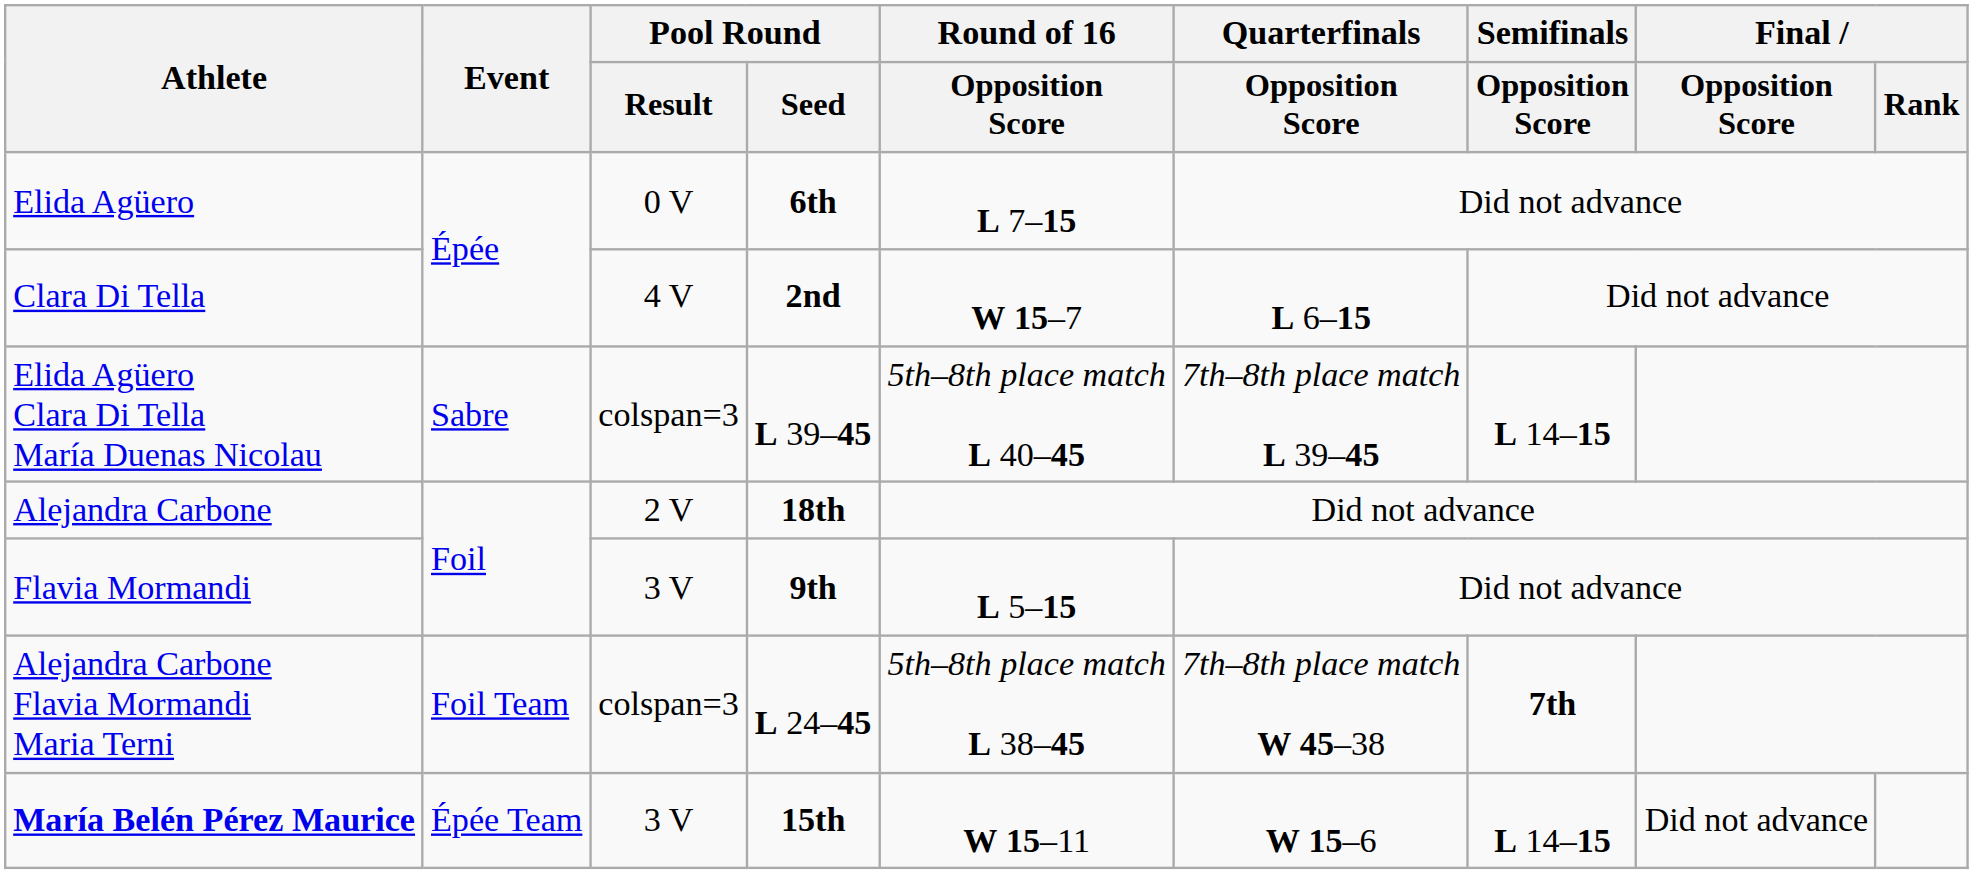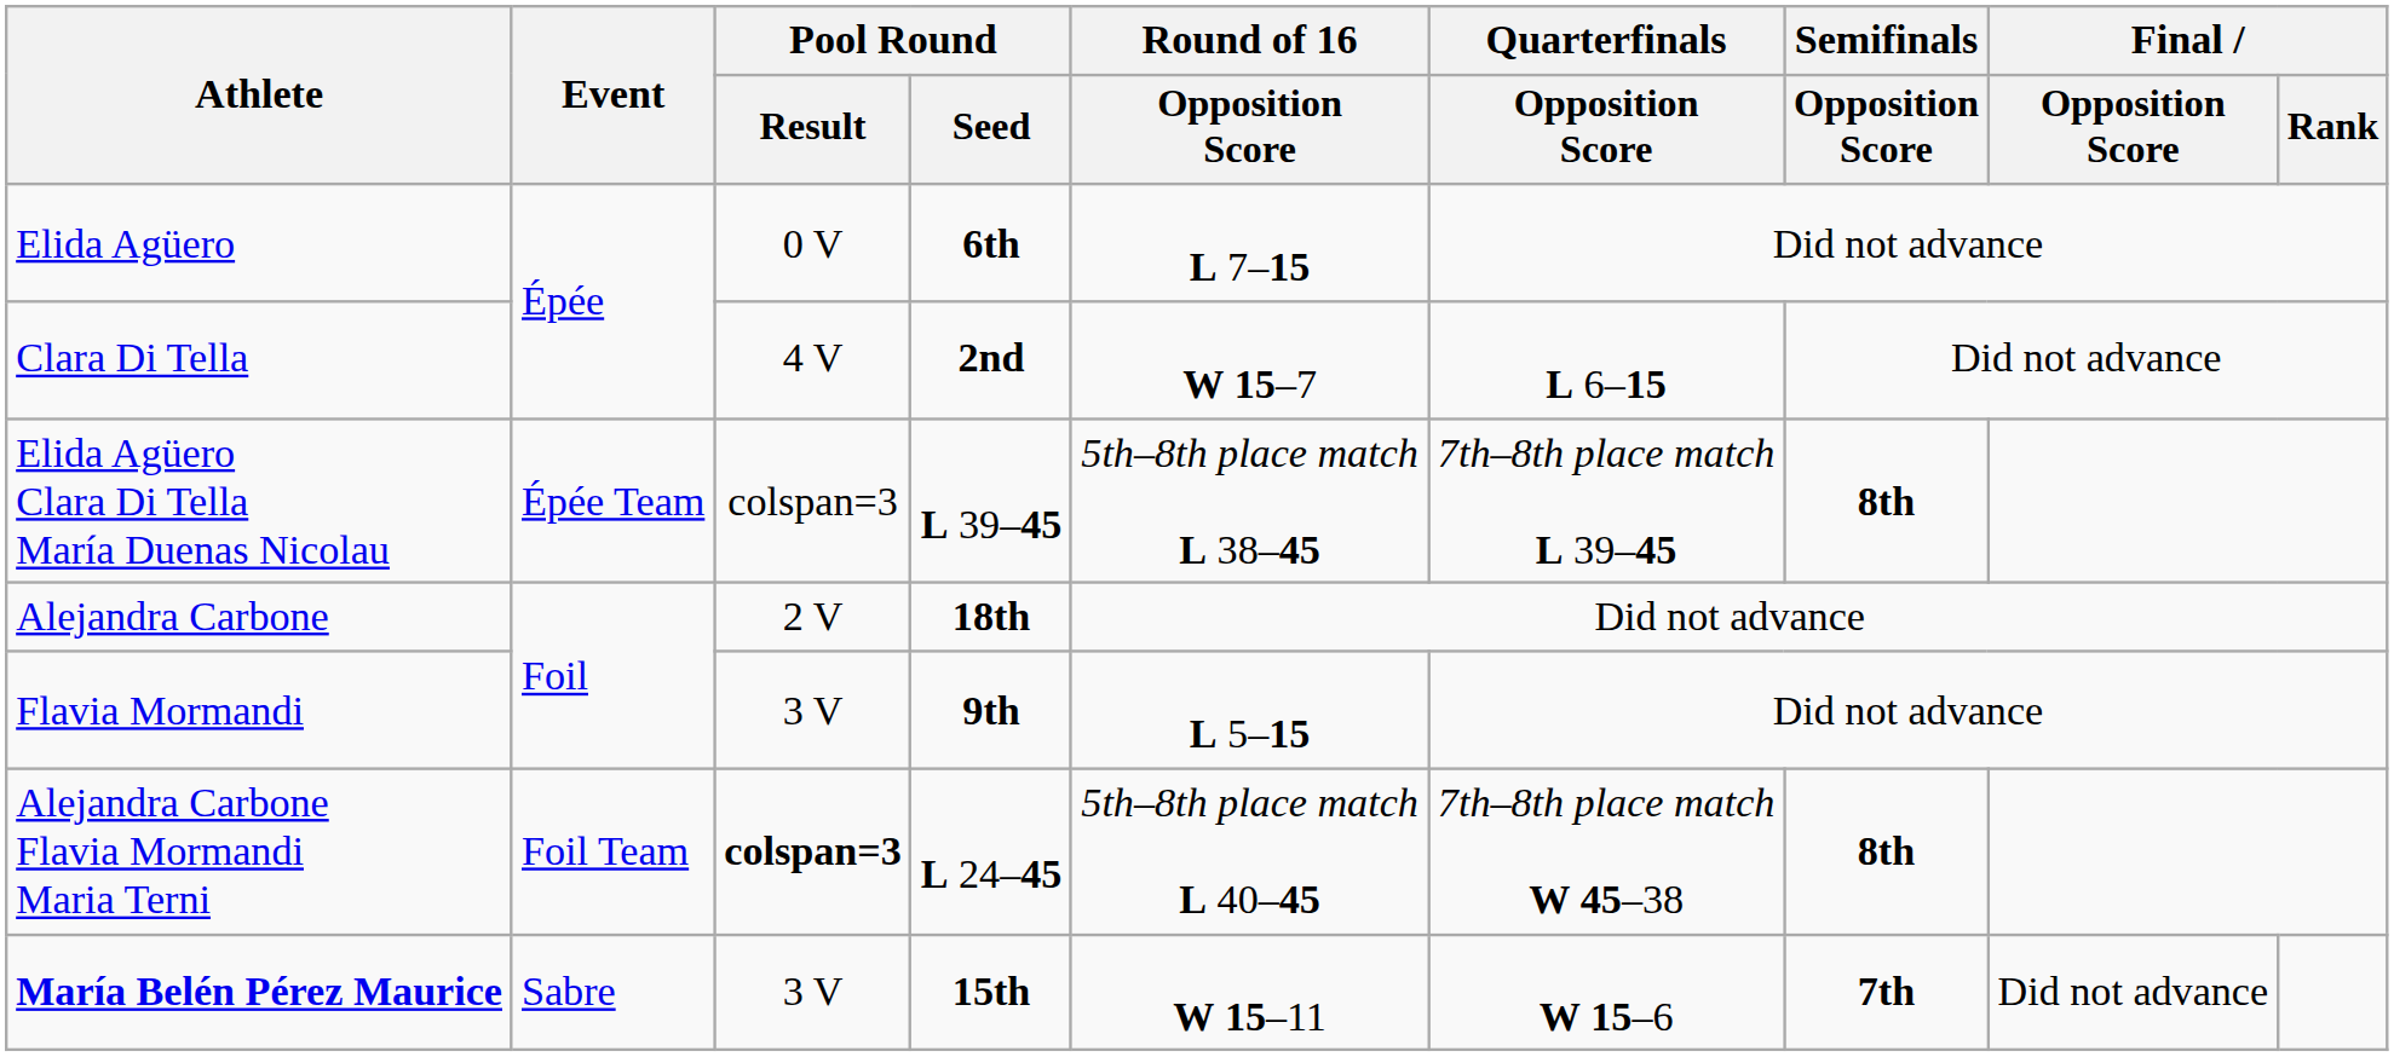Elida Agüero Clara Di Tella María Duenas Nicolau | Event: Sabre -> Épée Team
Elida Agüero Clara Di Tella María Duenas Nicolau | Round of 16 / Opposition Score: 5th–8th place match L 40–45 -> 5th–8th place match L 38–45
Elida Agüero Clara Di Tella María Duenas Nicolau | Semifinals / Opposition Score: L 14–15 -> 8th
Alejandra Carbone Flavia Mormandi Maria Terni | Pool Round / Result: normal -> bold
Alejandra Carbone Flavia Mormandi Maria Terni | Round of 16 / Opposition Score: 5th–8th place match L 38–45 -> 5th–8th place match L 40–45
Alejandra Carbone Flavia Mormandi Maria Terni | Semifinals / Opposition Score: 7th -> 8th
María Belén Pérez Maurice | Event: Épée Team -> Sabre
María Belén Pérez Maurice | Semifinals / Opposition Score: L 14–15 -> 7th
